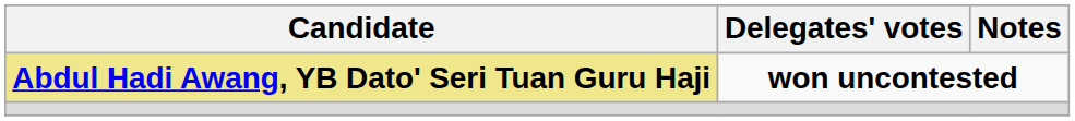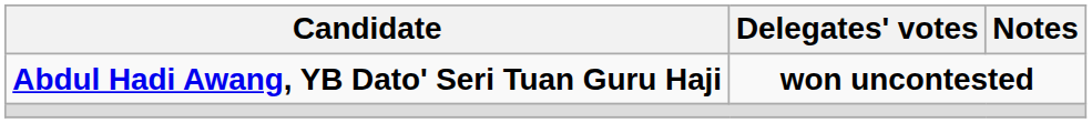Abdul Hadi Awang, YB Dato' Seri Tuan Guru Haji | Candidate: khaki background -> no background
